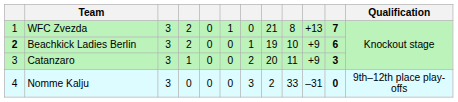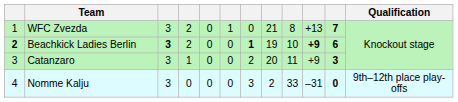Beachkick Ladies Berlin | column 3: normal -> bold
Beachkick Ladies Berlin | column 7: normal -> bold
Beachkick Ladies Berlin | column 10: normal -> bold
